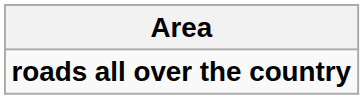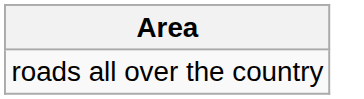row 2 | column 1: bold -> normal
